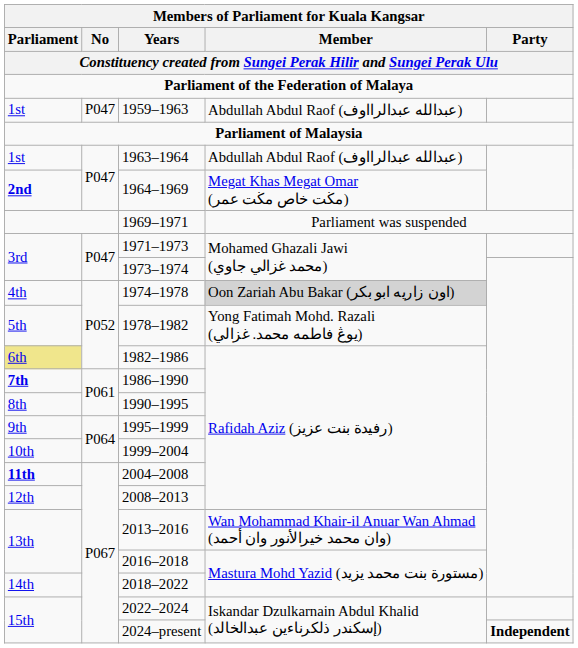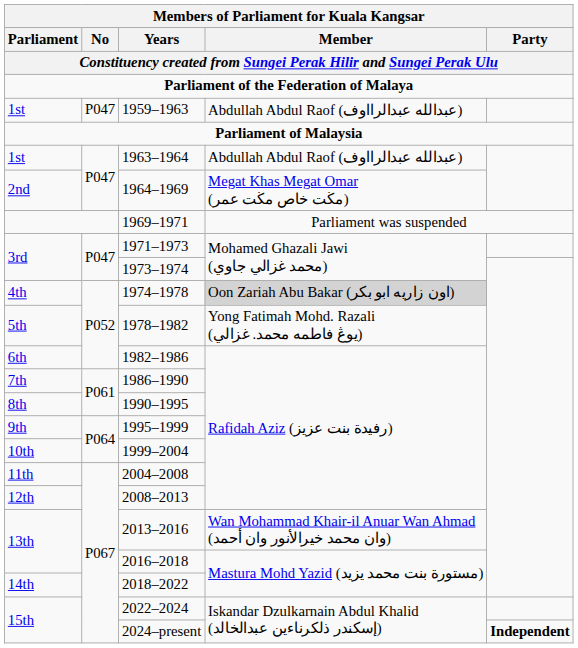1964–1969 | Parliament: bold -> normal
1982–1986 | Parliament: khaki background -> no background
1986–1990 | Parliament: bold -> normal
2004–2008 | Parliament: bold -> normal
